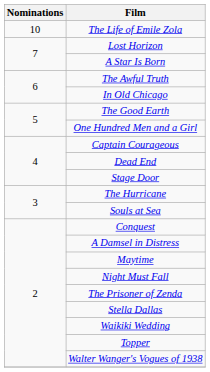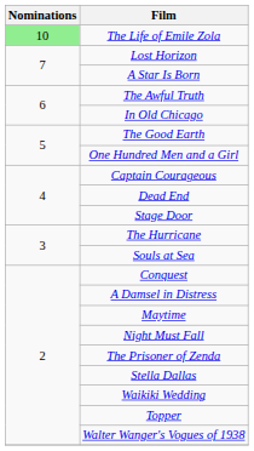The Life of Emile Zola | Nominations: no background -> lightgreen background
